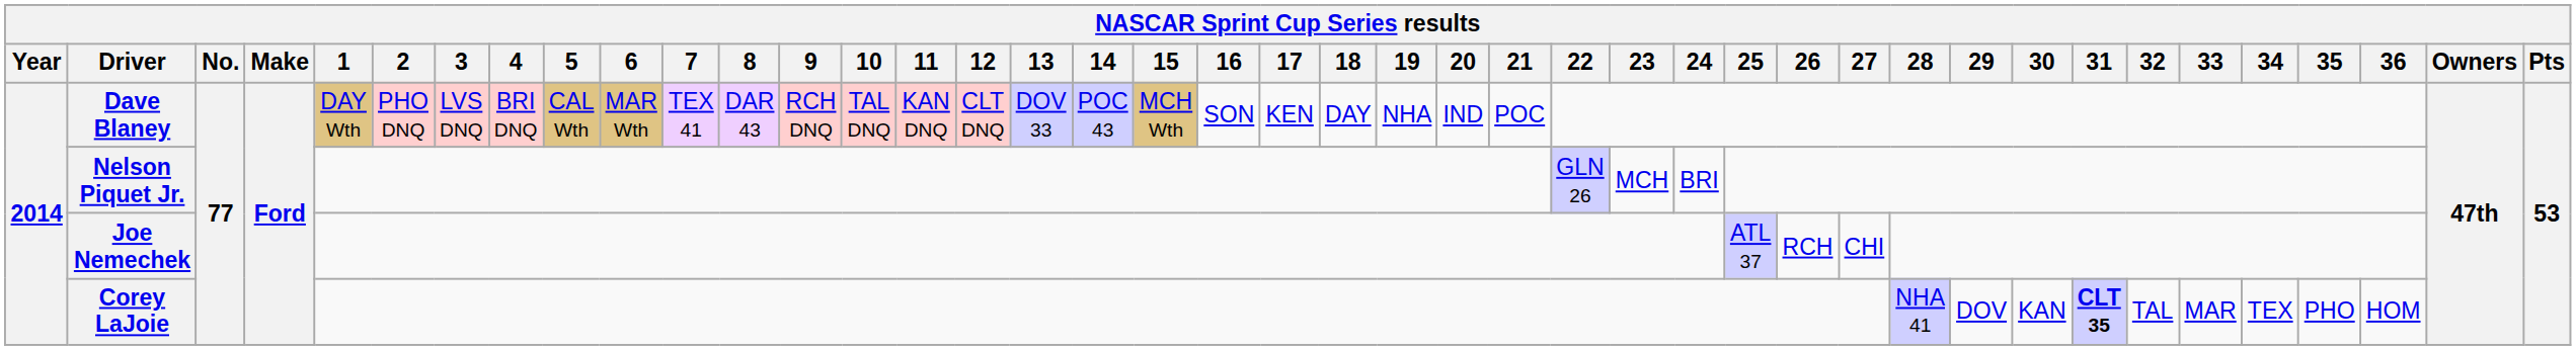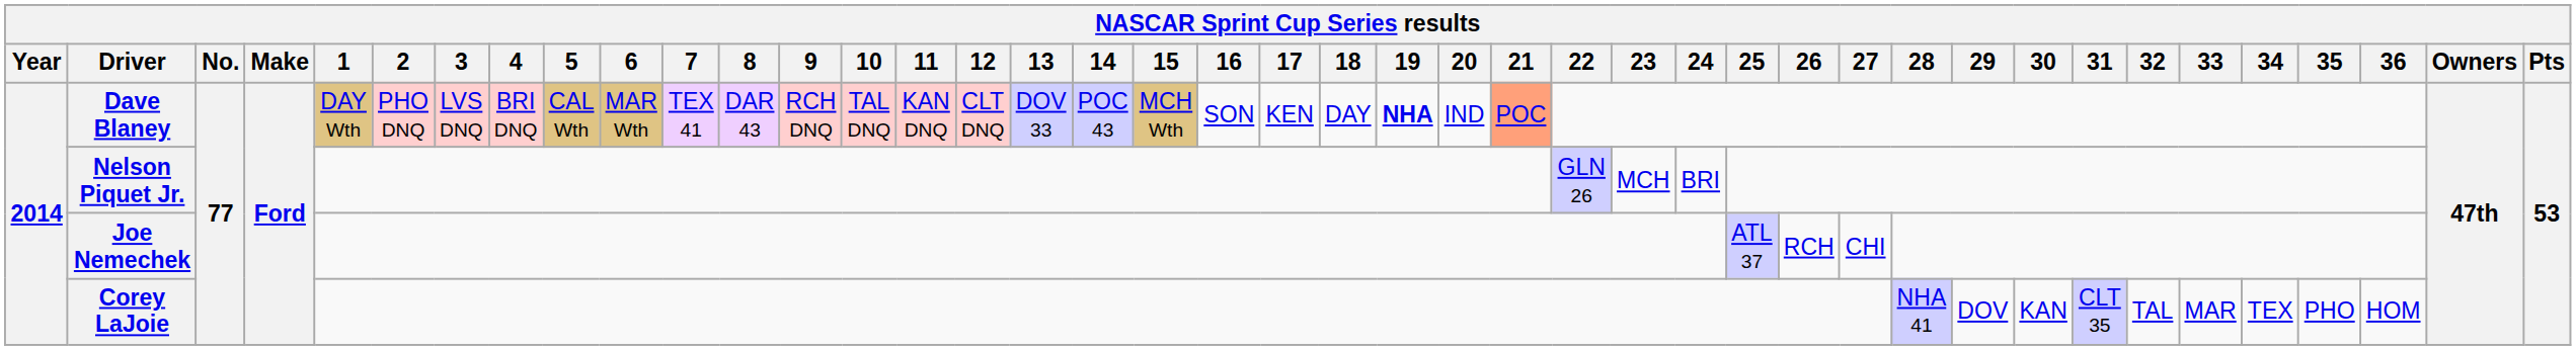Dave Blaney | 19: normal -> bold
Dave Blaney | 21: no background -> lightsalmon background
Corey LaJoie | 31: bold -> normal
